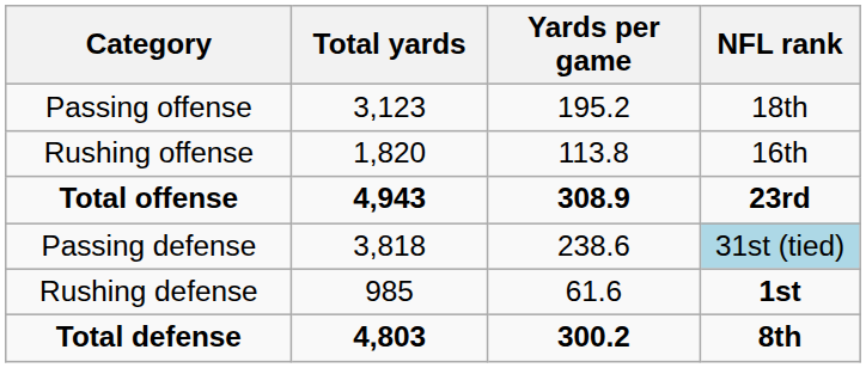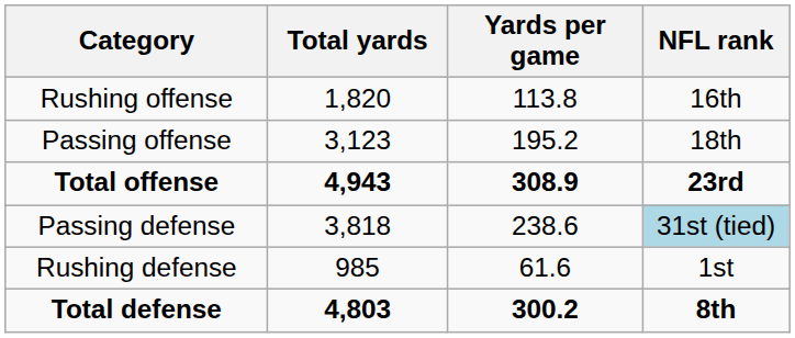rows swapped: Passing offense <-> Rushing offense
Rushing defense | NFL rank: bold -> normal
